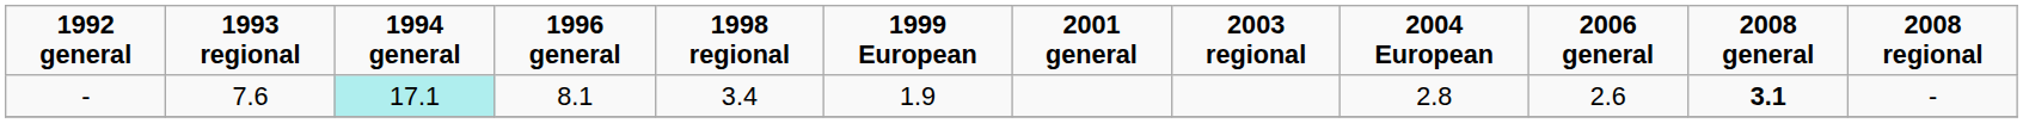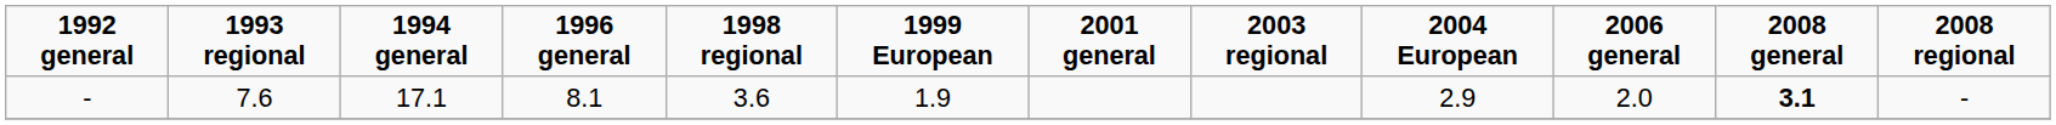row 2 | 1994 general: paleturquoise background -> no background
row 2 | 1998 regional: 3.4 -> 3.6
row 2 | 2004 European: 2.8 -> 2.9
row 2 | 2006 general: 2.6 -> 2.0
